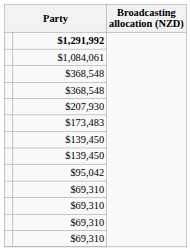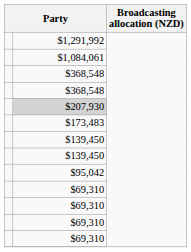$1,291,992 | column 2: bold -> normal
$207,930 | column 2: no background -> lightgrey background
